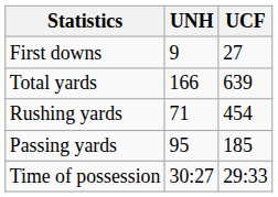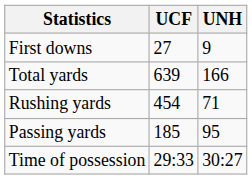columns swapped: UNH <-> UCF
